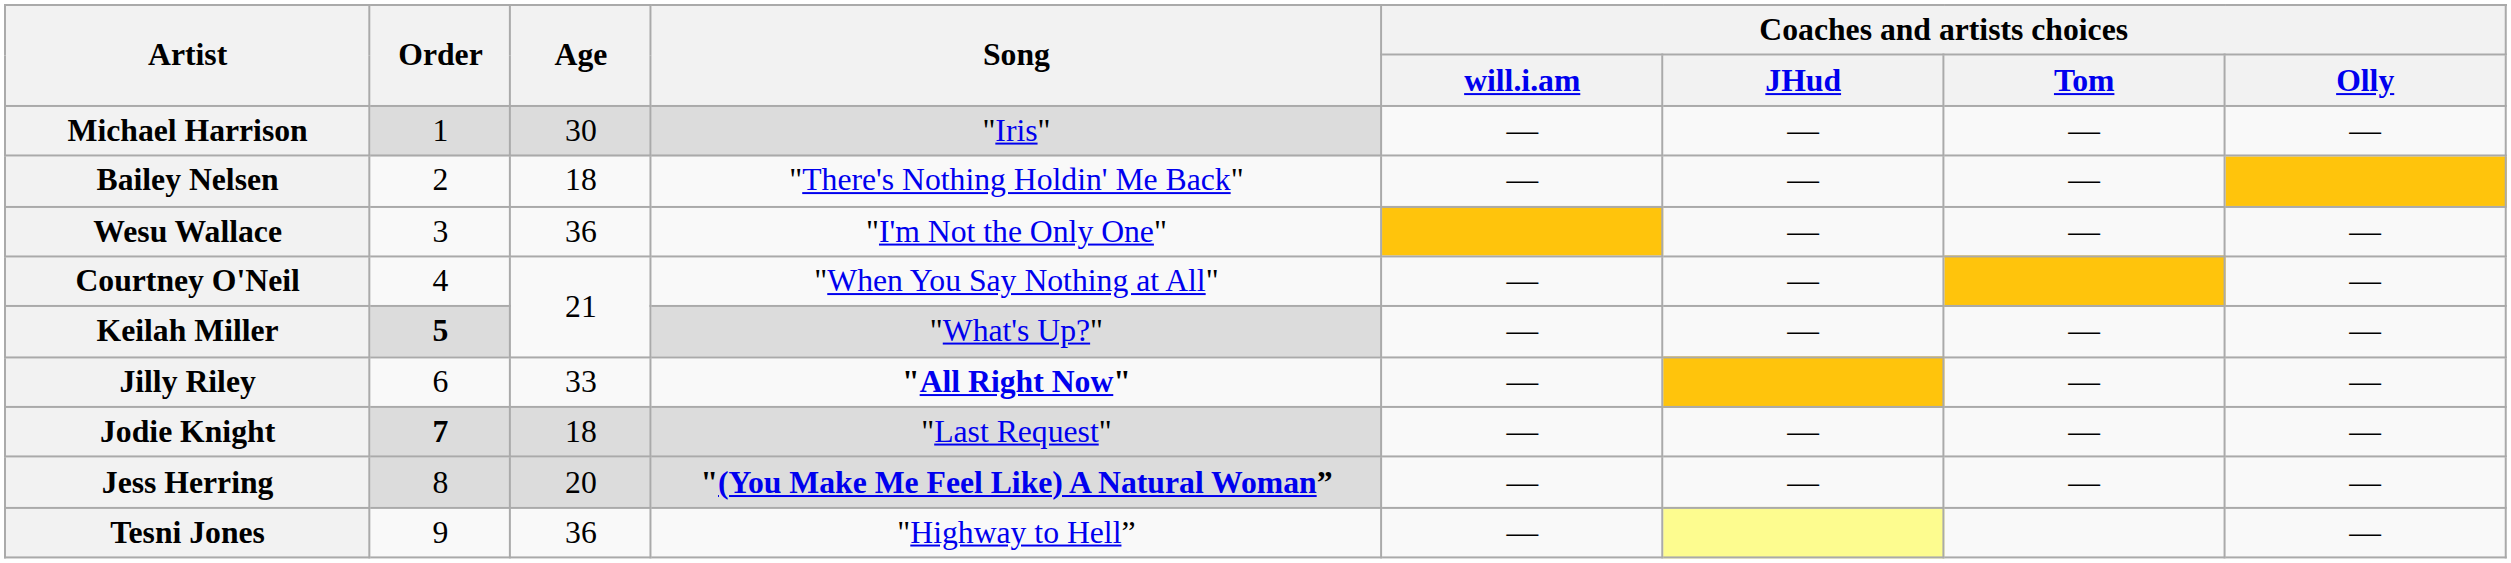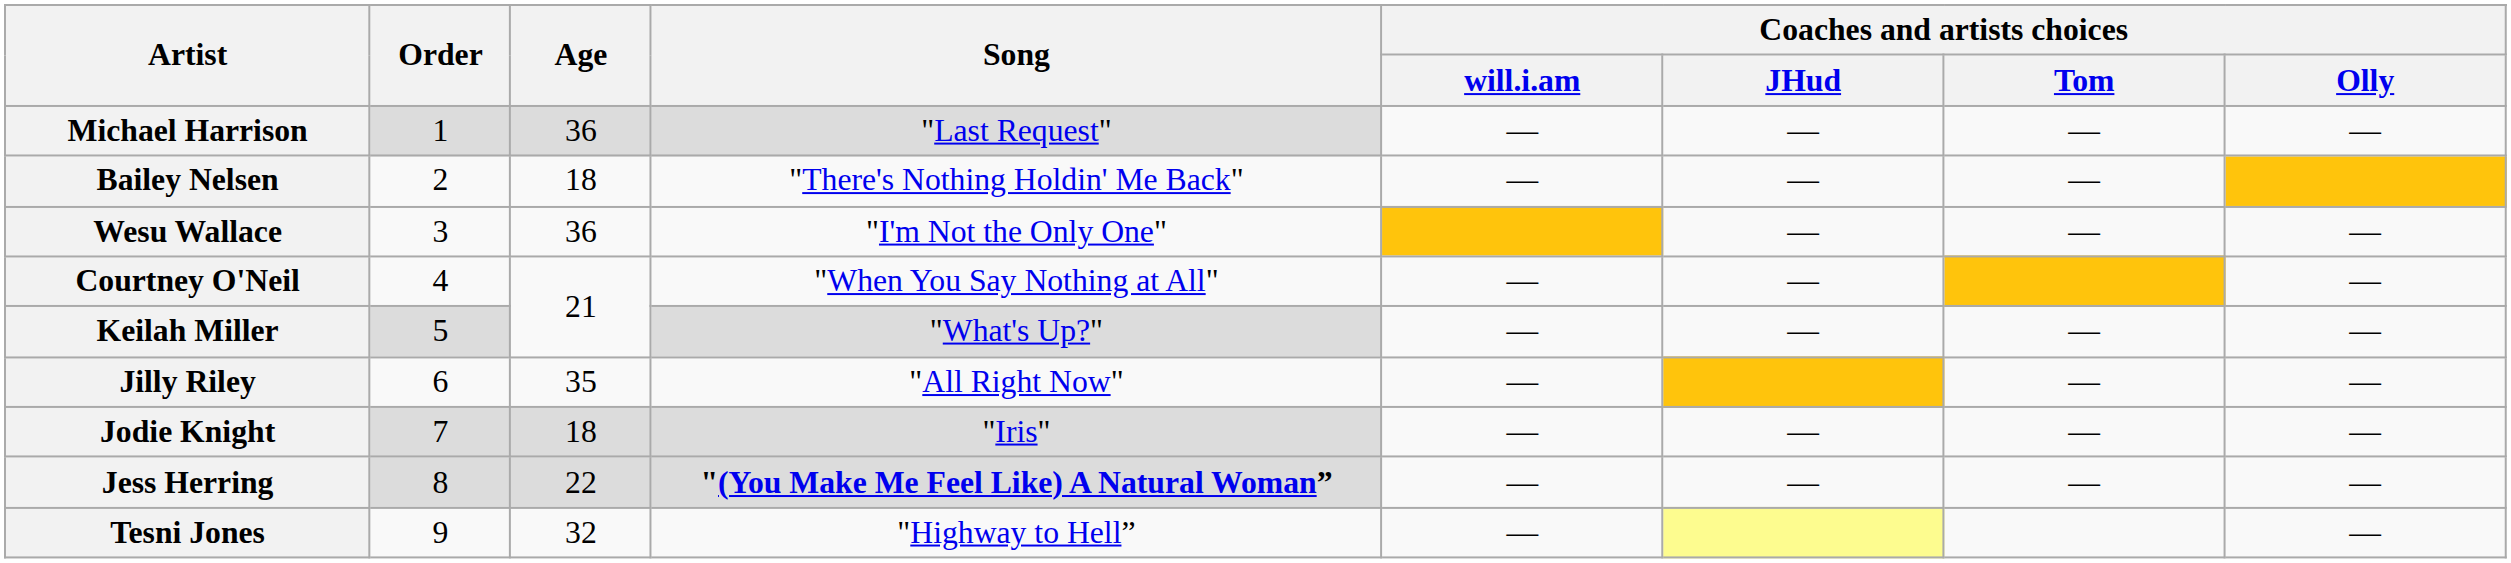Michael Harrison | Age: 30 -> 36
Michael Harrison | Song: "Iris" -> "Last Request"
Keilah Miller | Order: bold -> normal
Jilly Riley | Age: 33 -> 35
Jilly Riley | Song: bold -> normal
Jodie Knight | Order: bold -> normal
Jodie Knight | Song: "Last Request" -> "Iris"
Jess Herring | Age: 20 -> 22
Tesni Jones | Age: 36 -> 32
